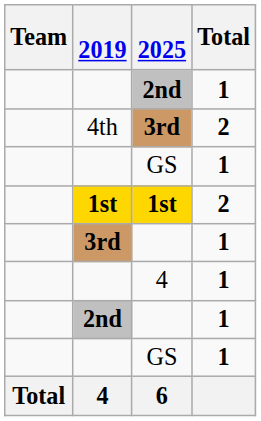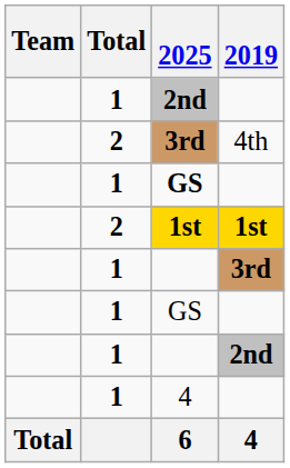columns swapped: 2019 <-> Total
row 4 | 2025: normal -> bold
row 7 | 2025: 4 -> GS
row 9 | 2025: GS -> 4
